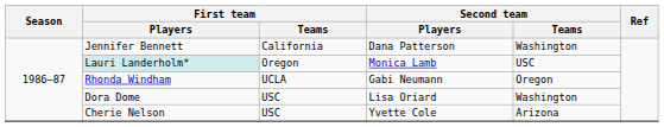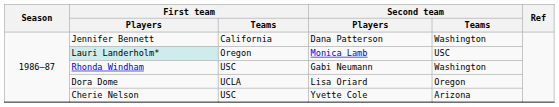Rhonda Windham | First team / Teams: UCLA -> USC
Rhonda Windham | Second team / Teams: Oregon -> Washington
Dora Dome | First team / Teams: USC -> UCLA
Dora Dome | Second team / Teams: Washington -> Oregon
